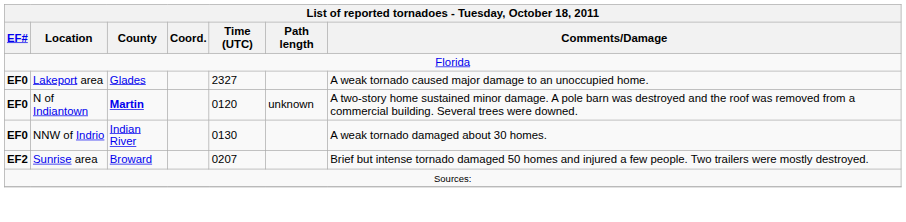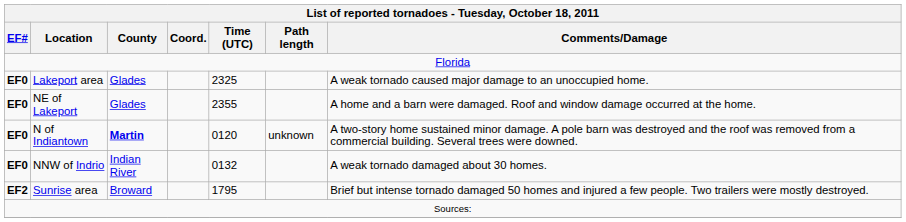Lakeport area | Time (UTC): 2327 -> 2325
+ row: EF0 | NE of Lakeport | Glades | 2355 | A home and a barn were damaged. Roof and window damage occurred at the home.
NNW of Indrio | Time (UTC): 0130 -> 0132
Sunrise area | Time (UTC): 0207 -> 1795
